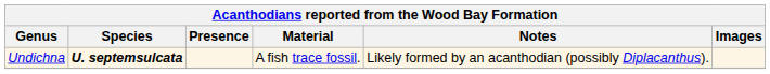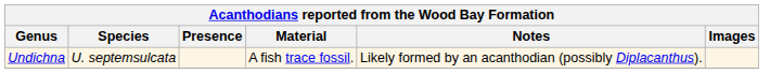Undichna | Species: bold -> normal
